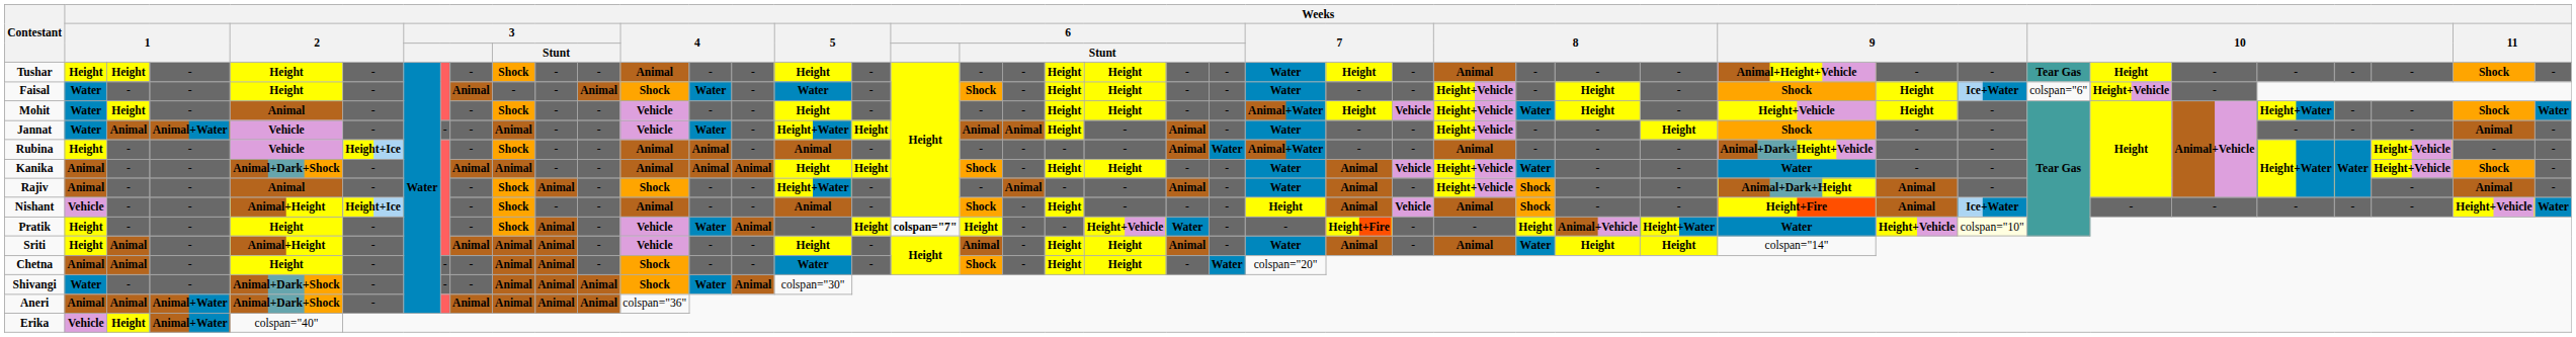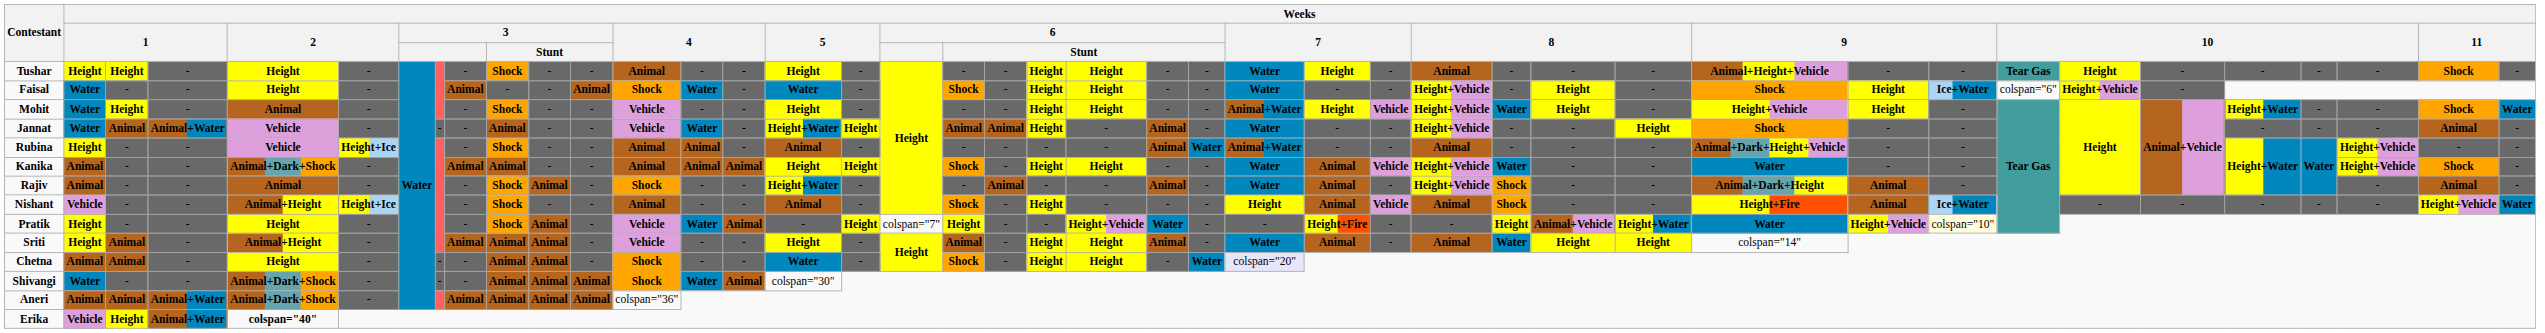Pratik | Weeks / 6: bold -> normal
Chetna | column 25: no background -> lavender background
Erika | column 5: normal -> bold
